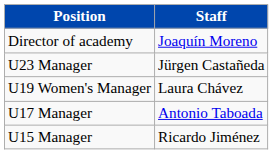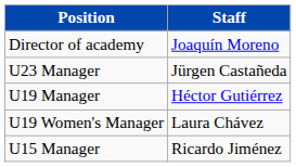+ row: U19 Manager | Héctor Gutiérrez
- row: U17 Manager | Antonio Taboada
